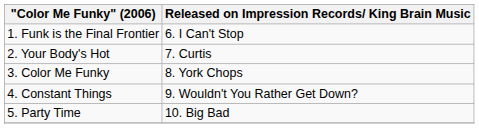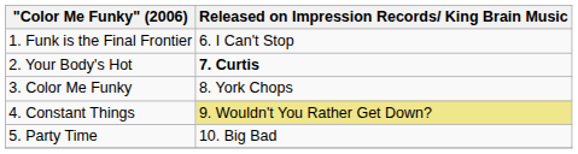2. Your Body's Hot | Released on Impression Records/ King Brain Music: normal -> bold
4. Constant Things | Released on Impression Records/ King Brain Music: no background -> khaki background
